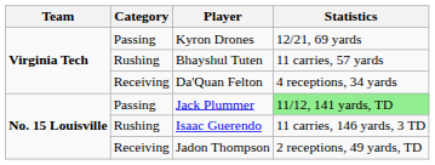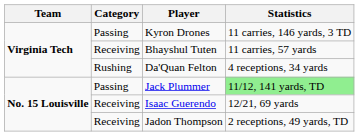Kyron Drones | Statistics: 12/21, 69 yards -> 11 carries, 146 yards, 3 TD
Bhayshul Tuten | Category: Rushing -> Receiving
Da'Quan Felton | Category: Receiving -> Rushing
Isaac Guerendo | Category: Rushing -> Receiving
Isaac Guerendo | Statistics: 11 carries, 146 yards, 3 TD -> 12/21, 69 yards
